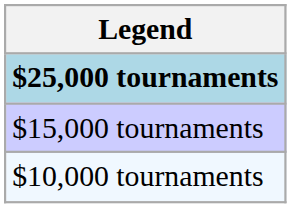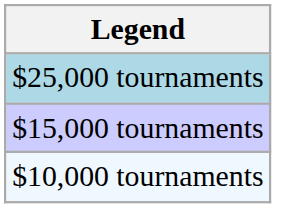row 2 | column 1: bold -> normal
